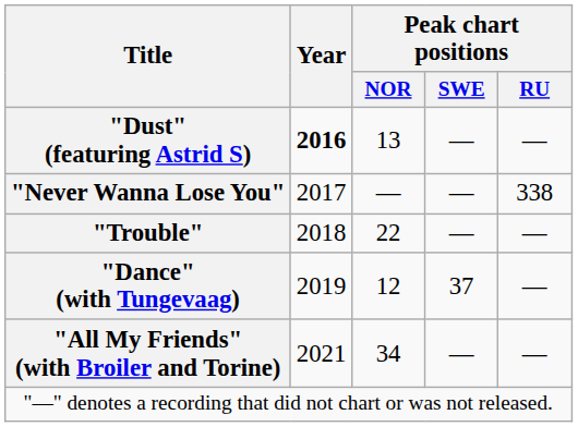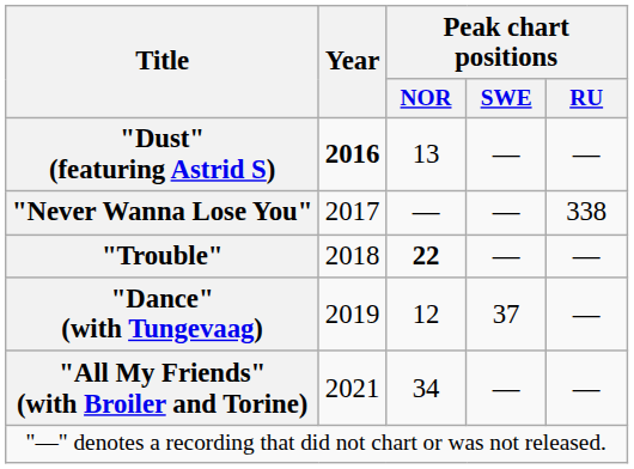"Trouble" | Peak chart positions / NOR: normal -> bold
